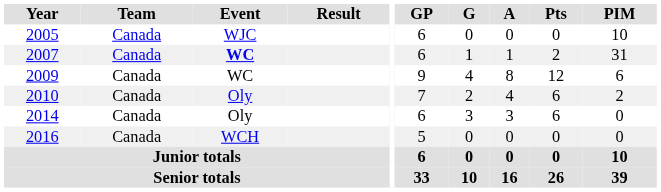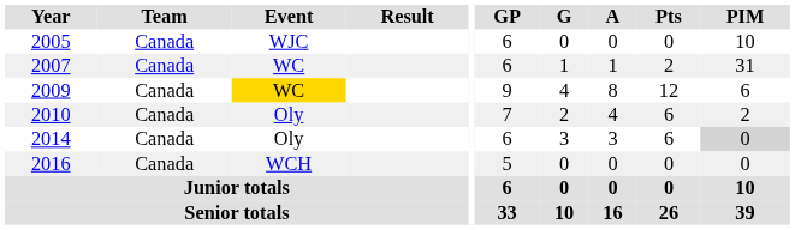2007 | Event: bold -> normal
2009 | Event: no background -> gold background
2014 | PIM: no background -> lightgrey background
